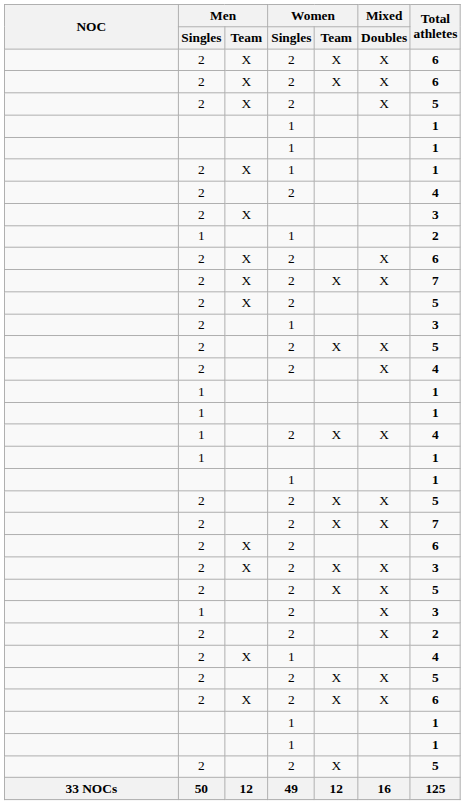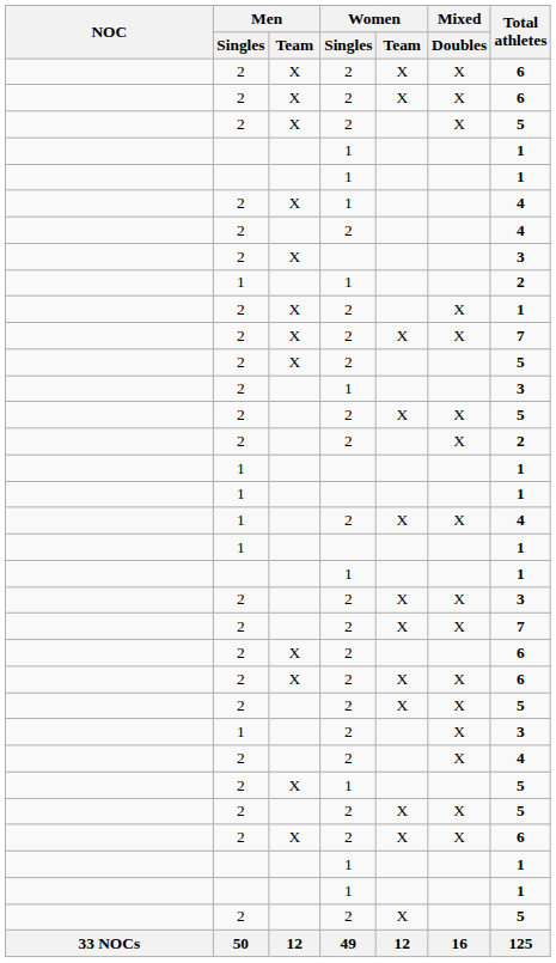row 8 | Total athletes: 1 -> 4
row 12 | Total athletes: 6 -> 1
row 17 | Total athletes: 4 -> 2
row 23 | Total athletes: 5 -> 3
row 26 | Total athletes: 3 -> 6
row 29 | Total athletes: 2 -> 4
row 30 | Total athletes: 4 -> 5
